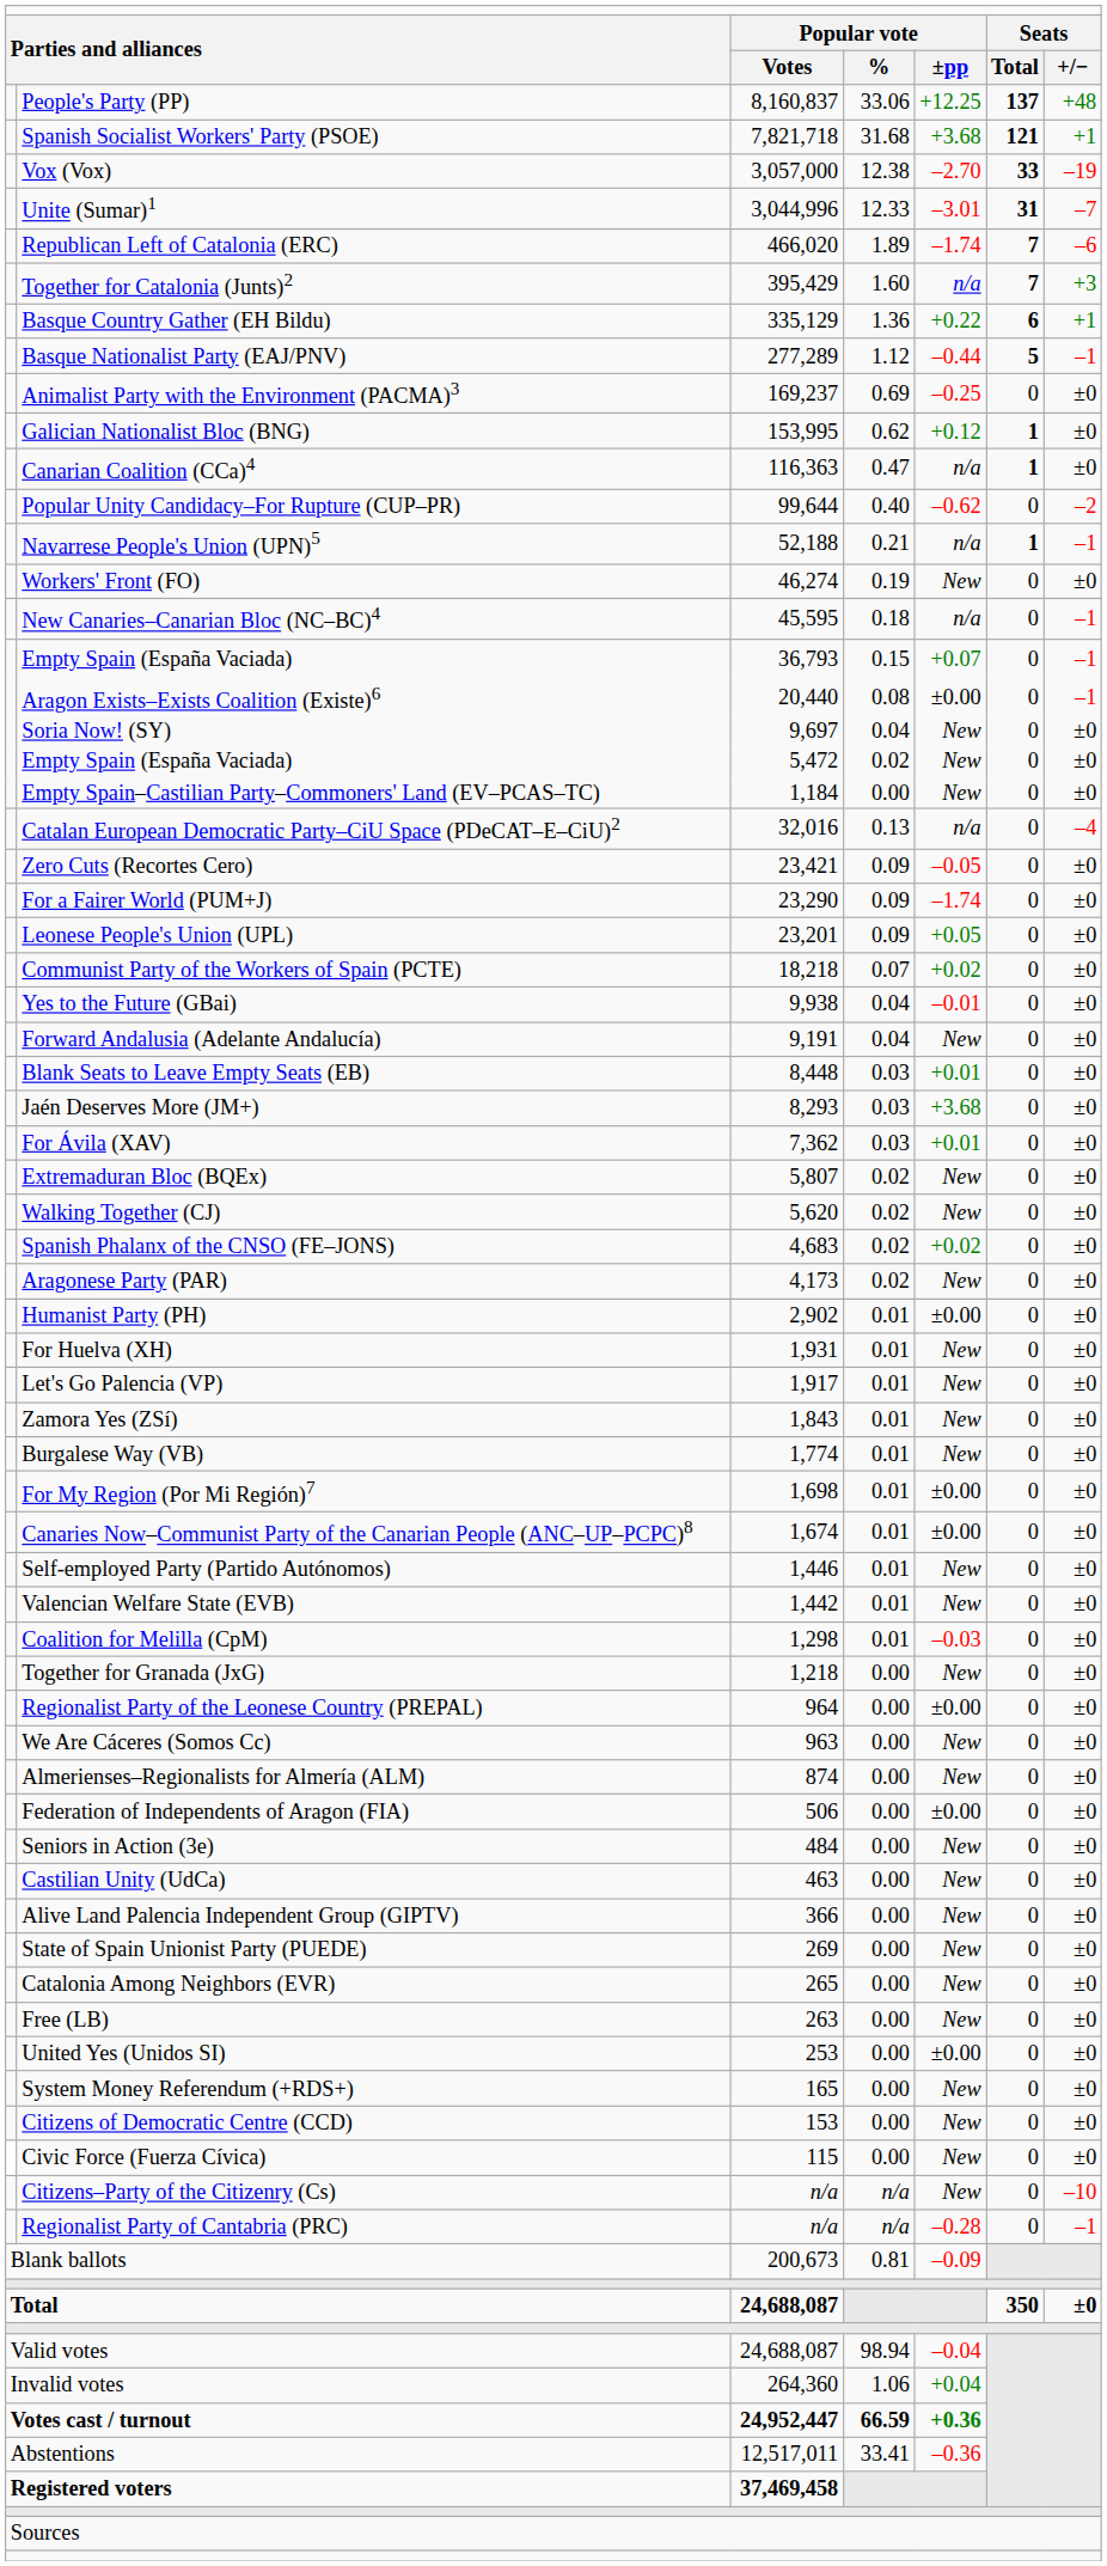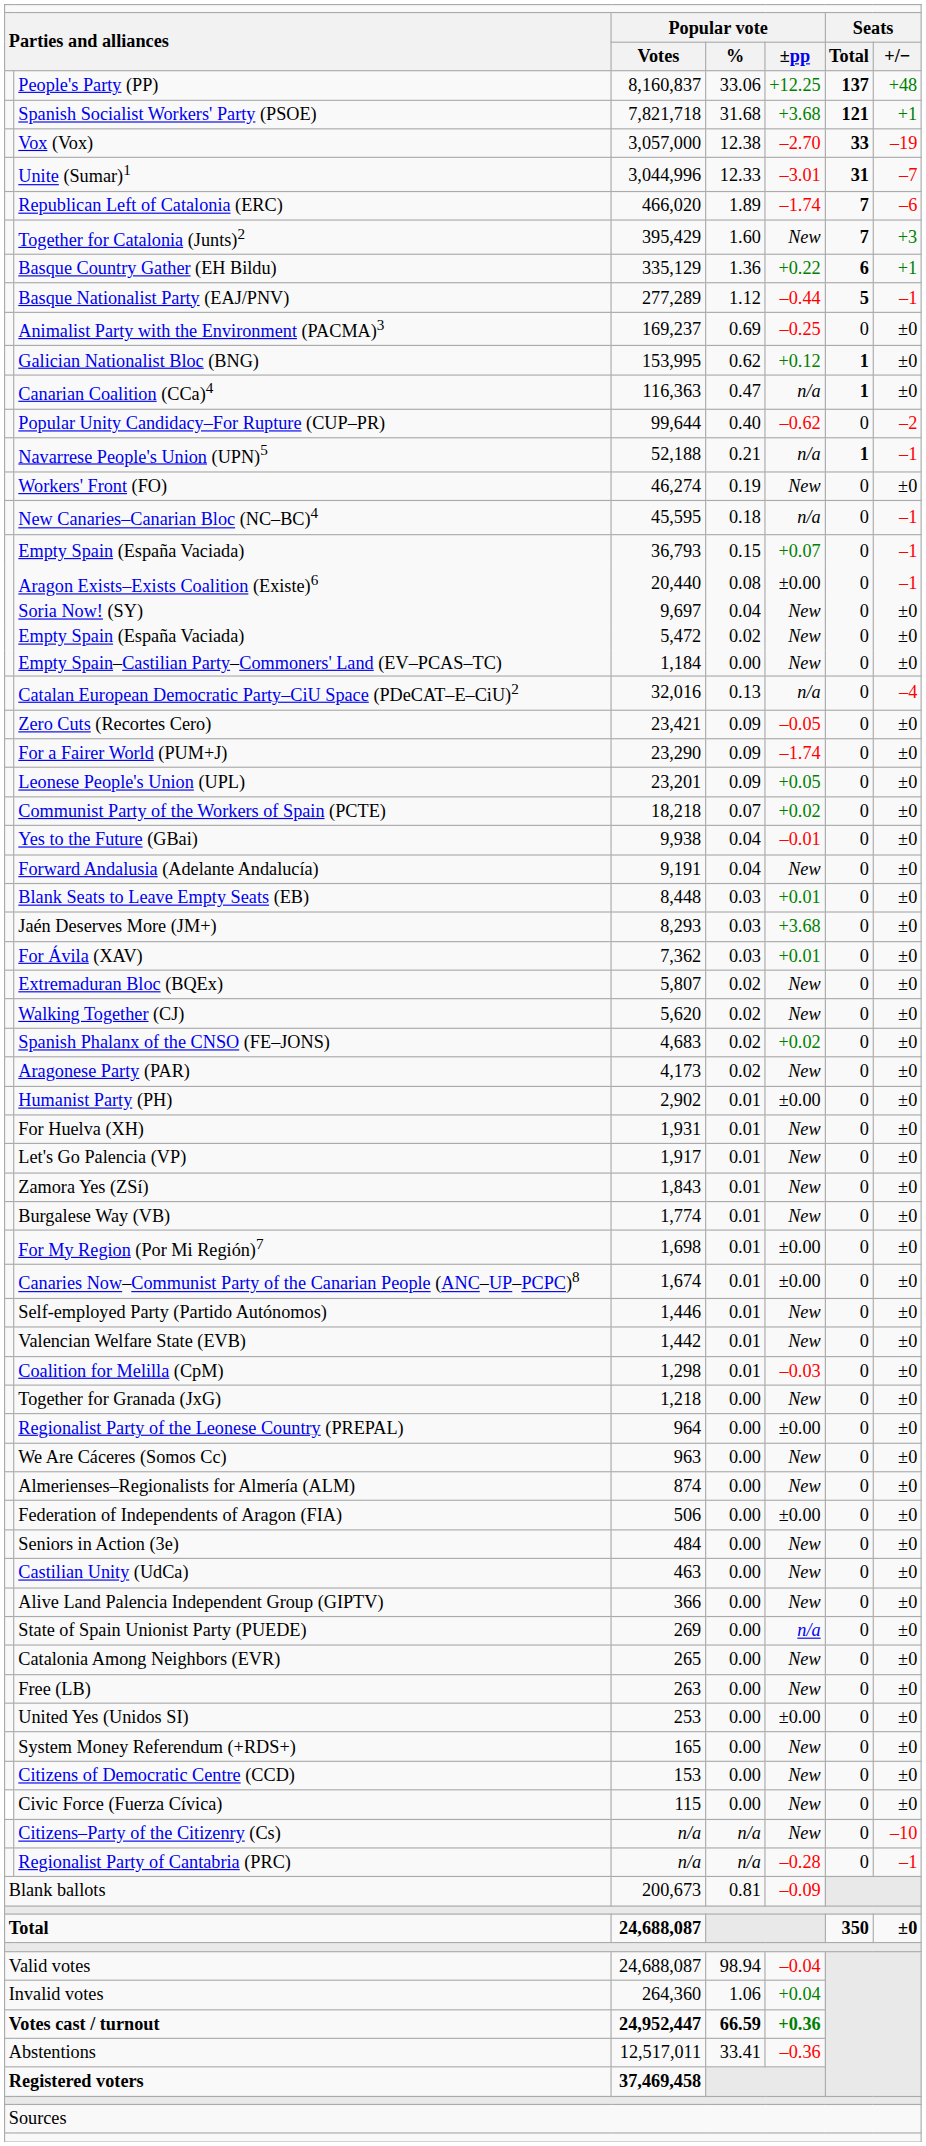Together for Catalonia (Junts)2 | column 5: n/a -> New
State of Spain Unionist Party (PUEDE) | column 5: New -> n/a
